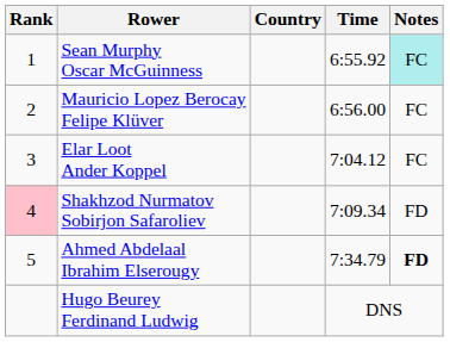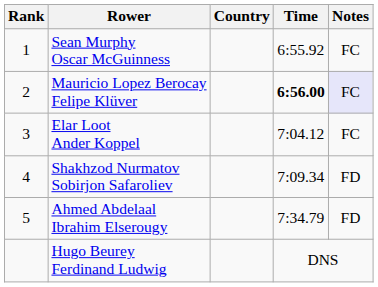Sean Murphy Oscar McGuinness | Notes: paleturquoise background -> no background
Mauricio Lopez Berocay Felipe Klüver | Time: normal -> bold
Mauricio Lopez Berocay Felipe Klüver | Notes: no background -> lavender background
Shakhzod Nurmatov Sobirjon Safaroliev | Rank: pink background -> no background
Ahmed Abdelaal Ibrahim Elserougy | Notes: bold -> normal
